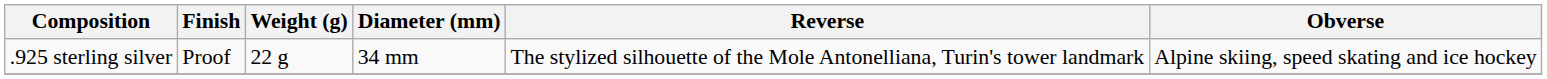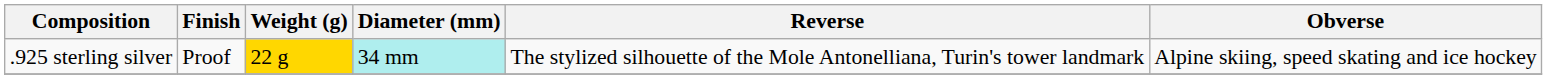.925 sterling silver | Weight (g): no background -> gold background
.925 sterling silver | Diameter (mm): no background -> paleturquoise background
